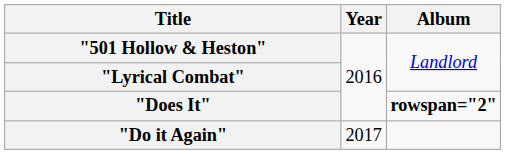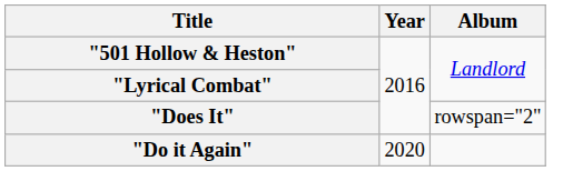"Does It" | Album: bold -> normal
"Do it Again" | Year: 2017 -> 2020
